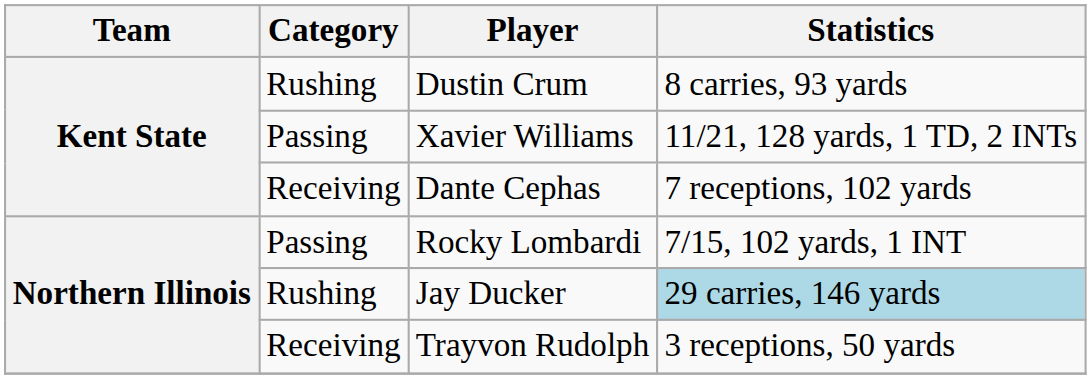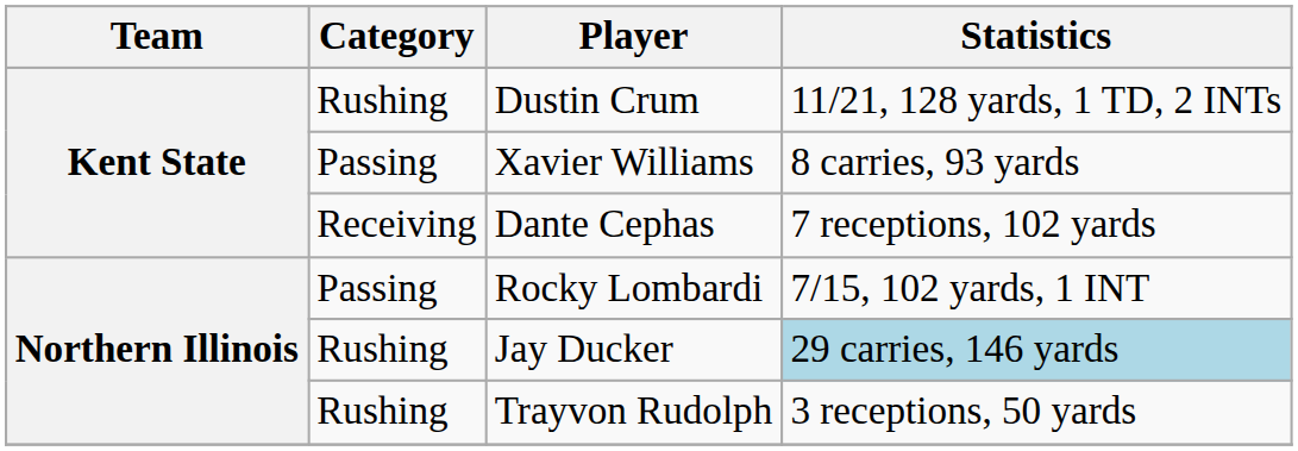Dustin Crum | Statistics: 8 carries, 93 yards -> 11/21, 128 yards, 1 TD, 2 INTs
Xavier Williams | Statistics: 11/21, 128 yards, 1 TD, 2 INTs -> 8 carries, 93 yards
Trayvon Rudolph | Category: Receiving -> Rushing
